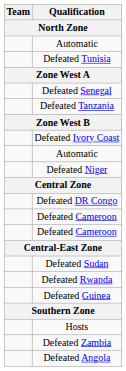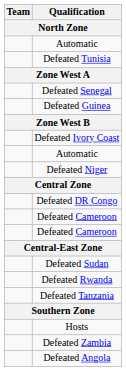row 7 | Qualification: Defeated Tanzania -> Defeated Guinea
row 19 | Qualification: Defeated Guinea -> Defeated Tanzania
